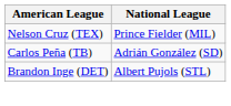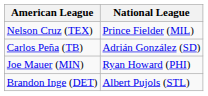+ row: Joe Mauer (MIN) | Ryan Howard (PHI)
